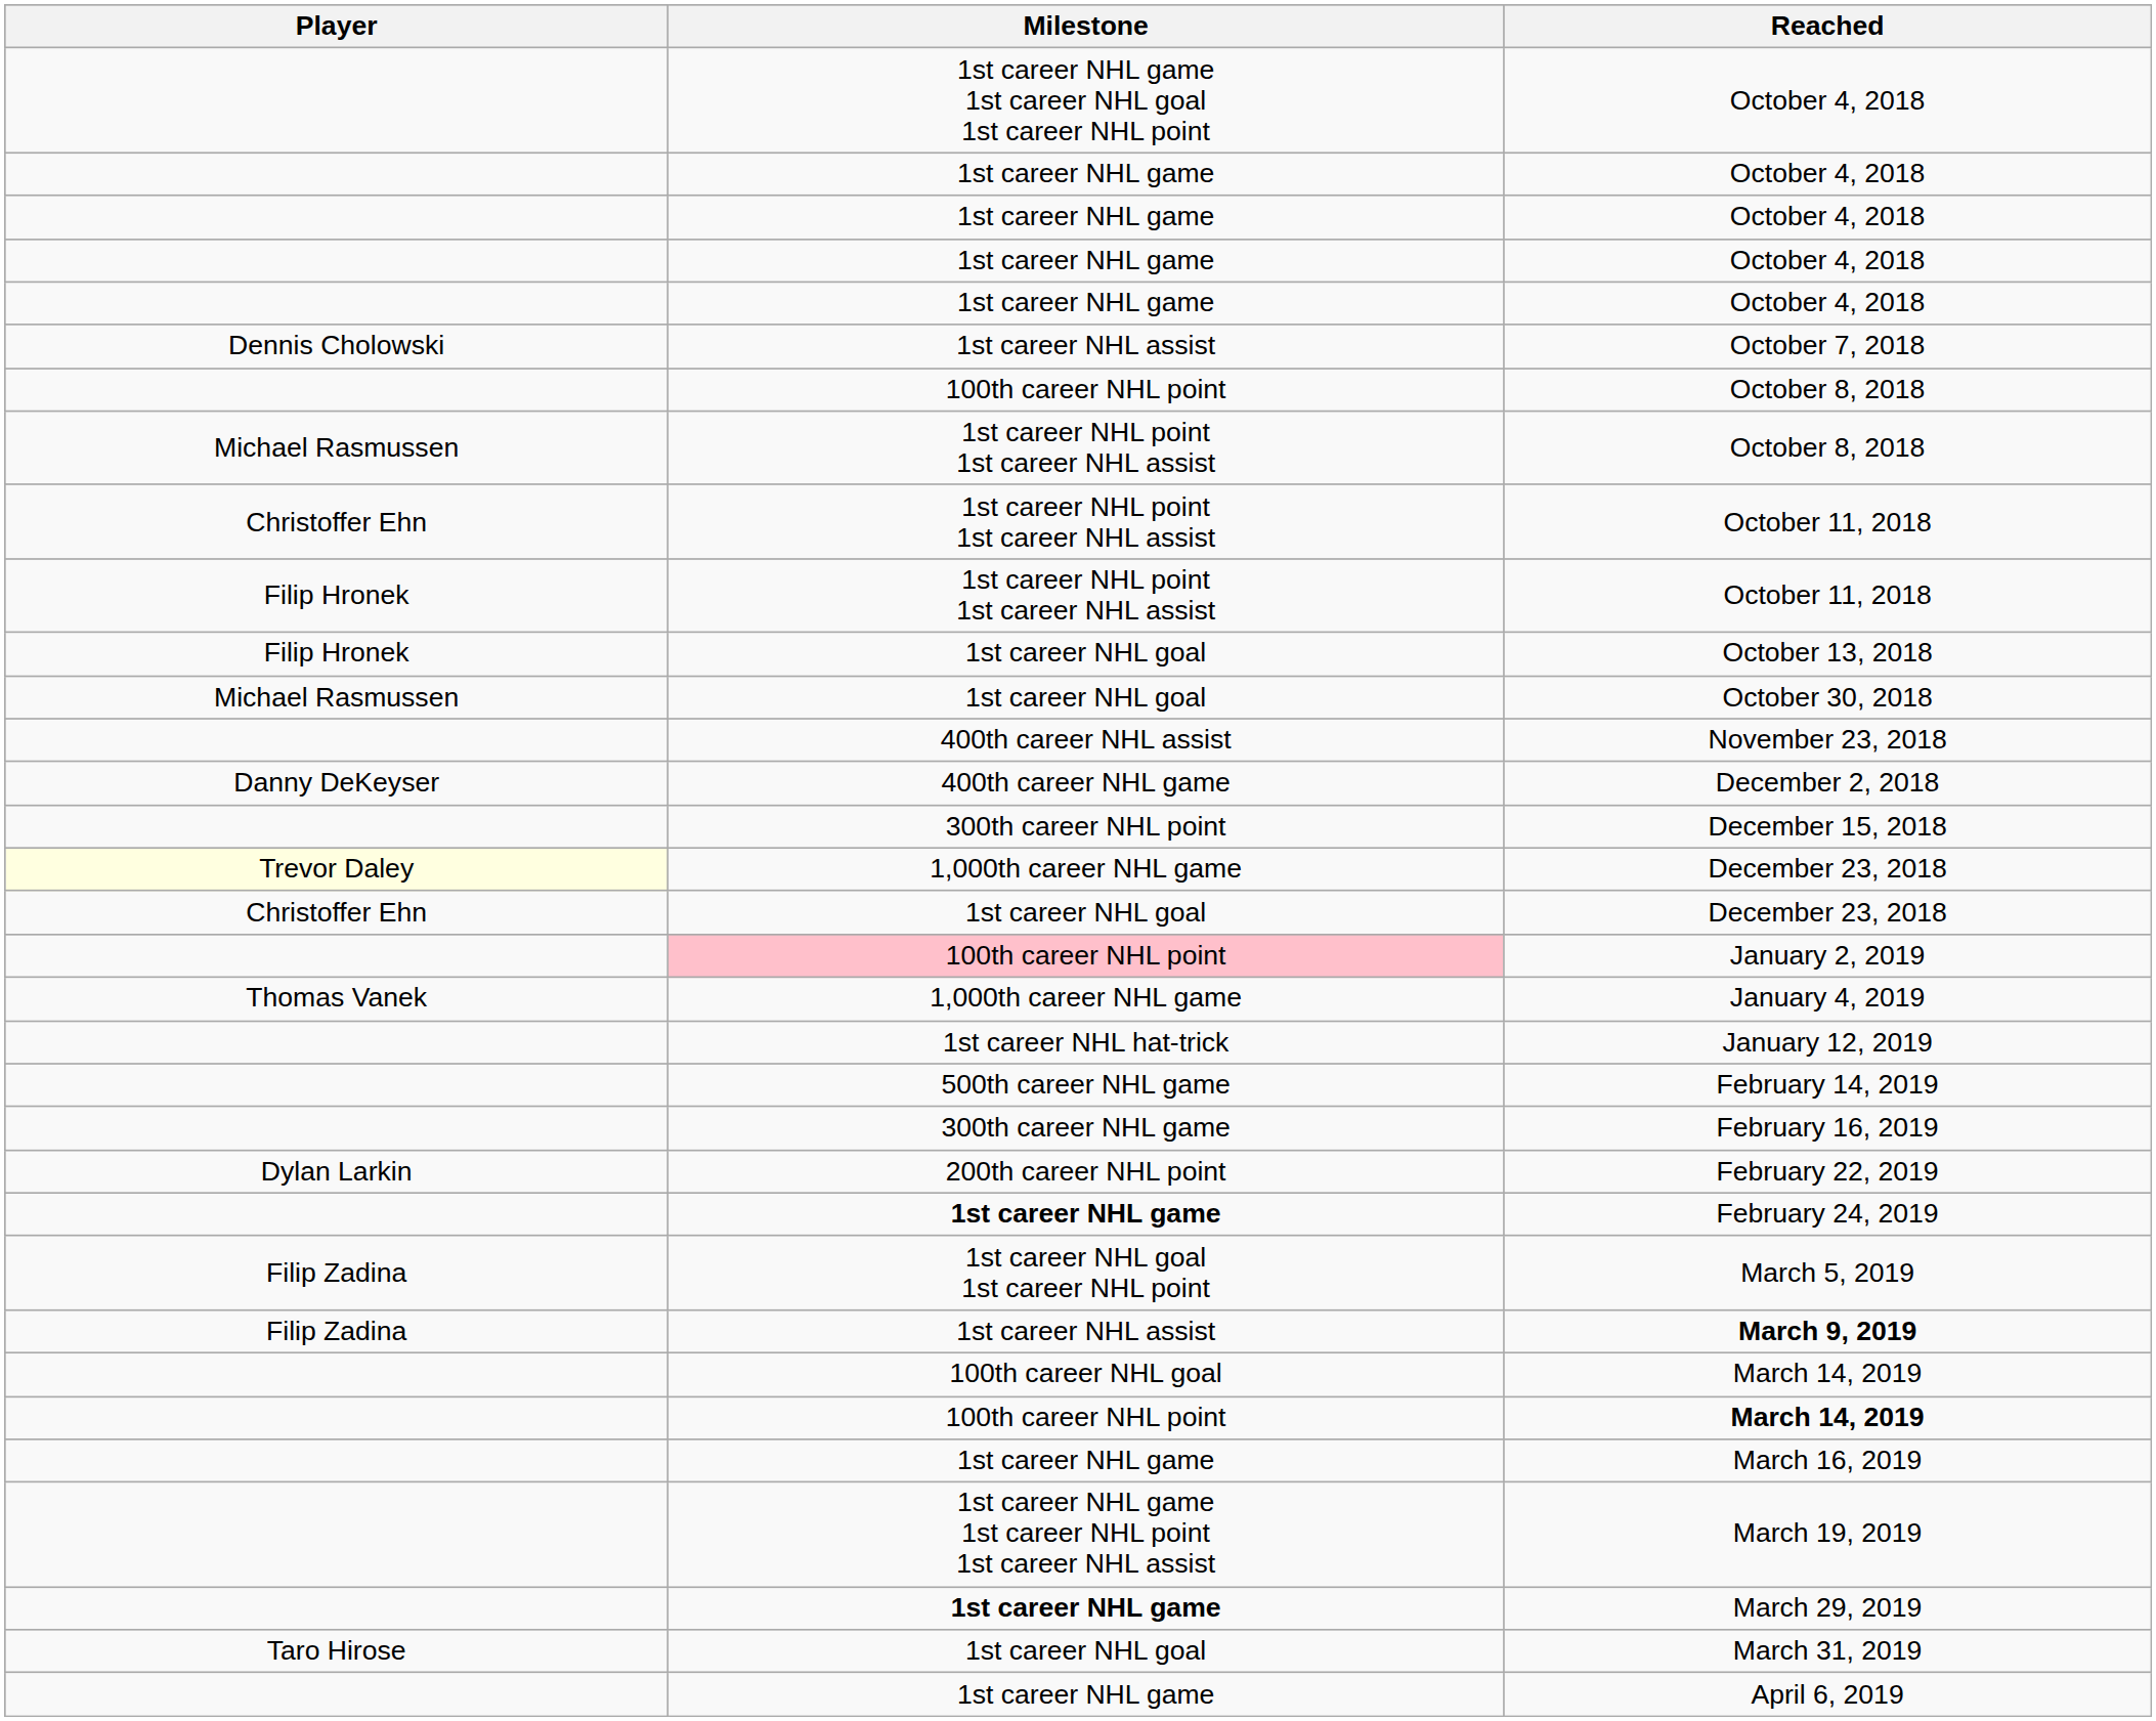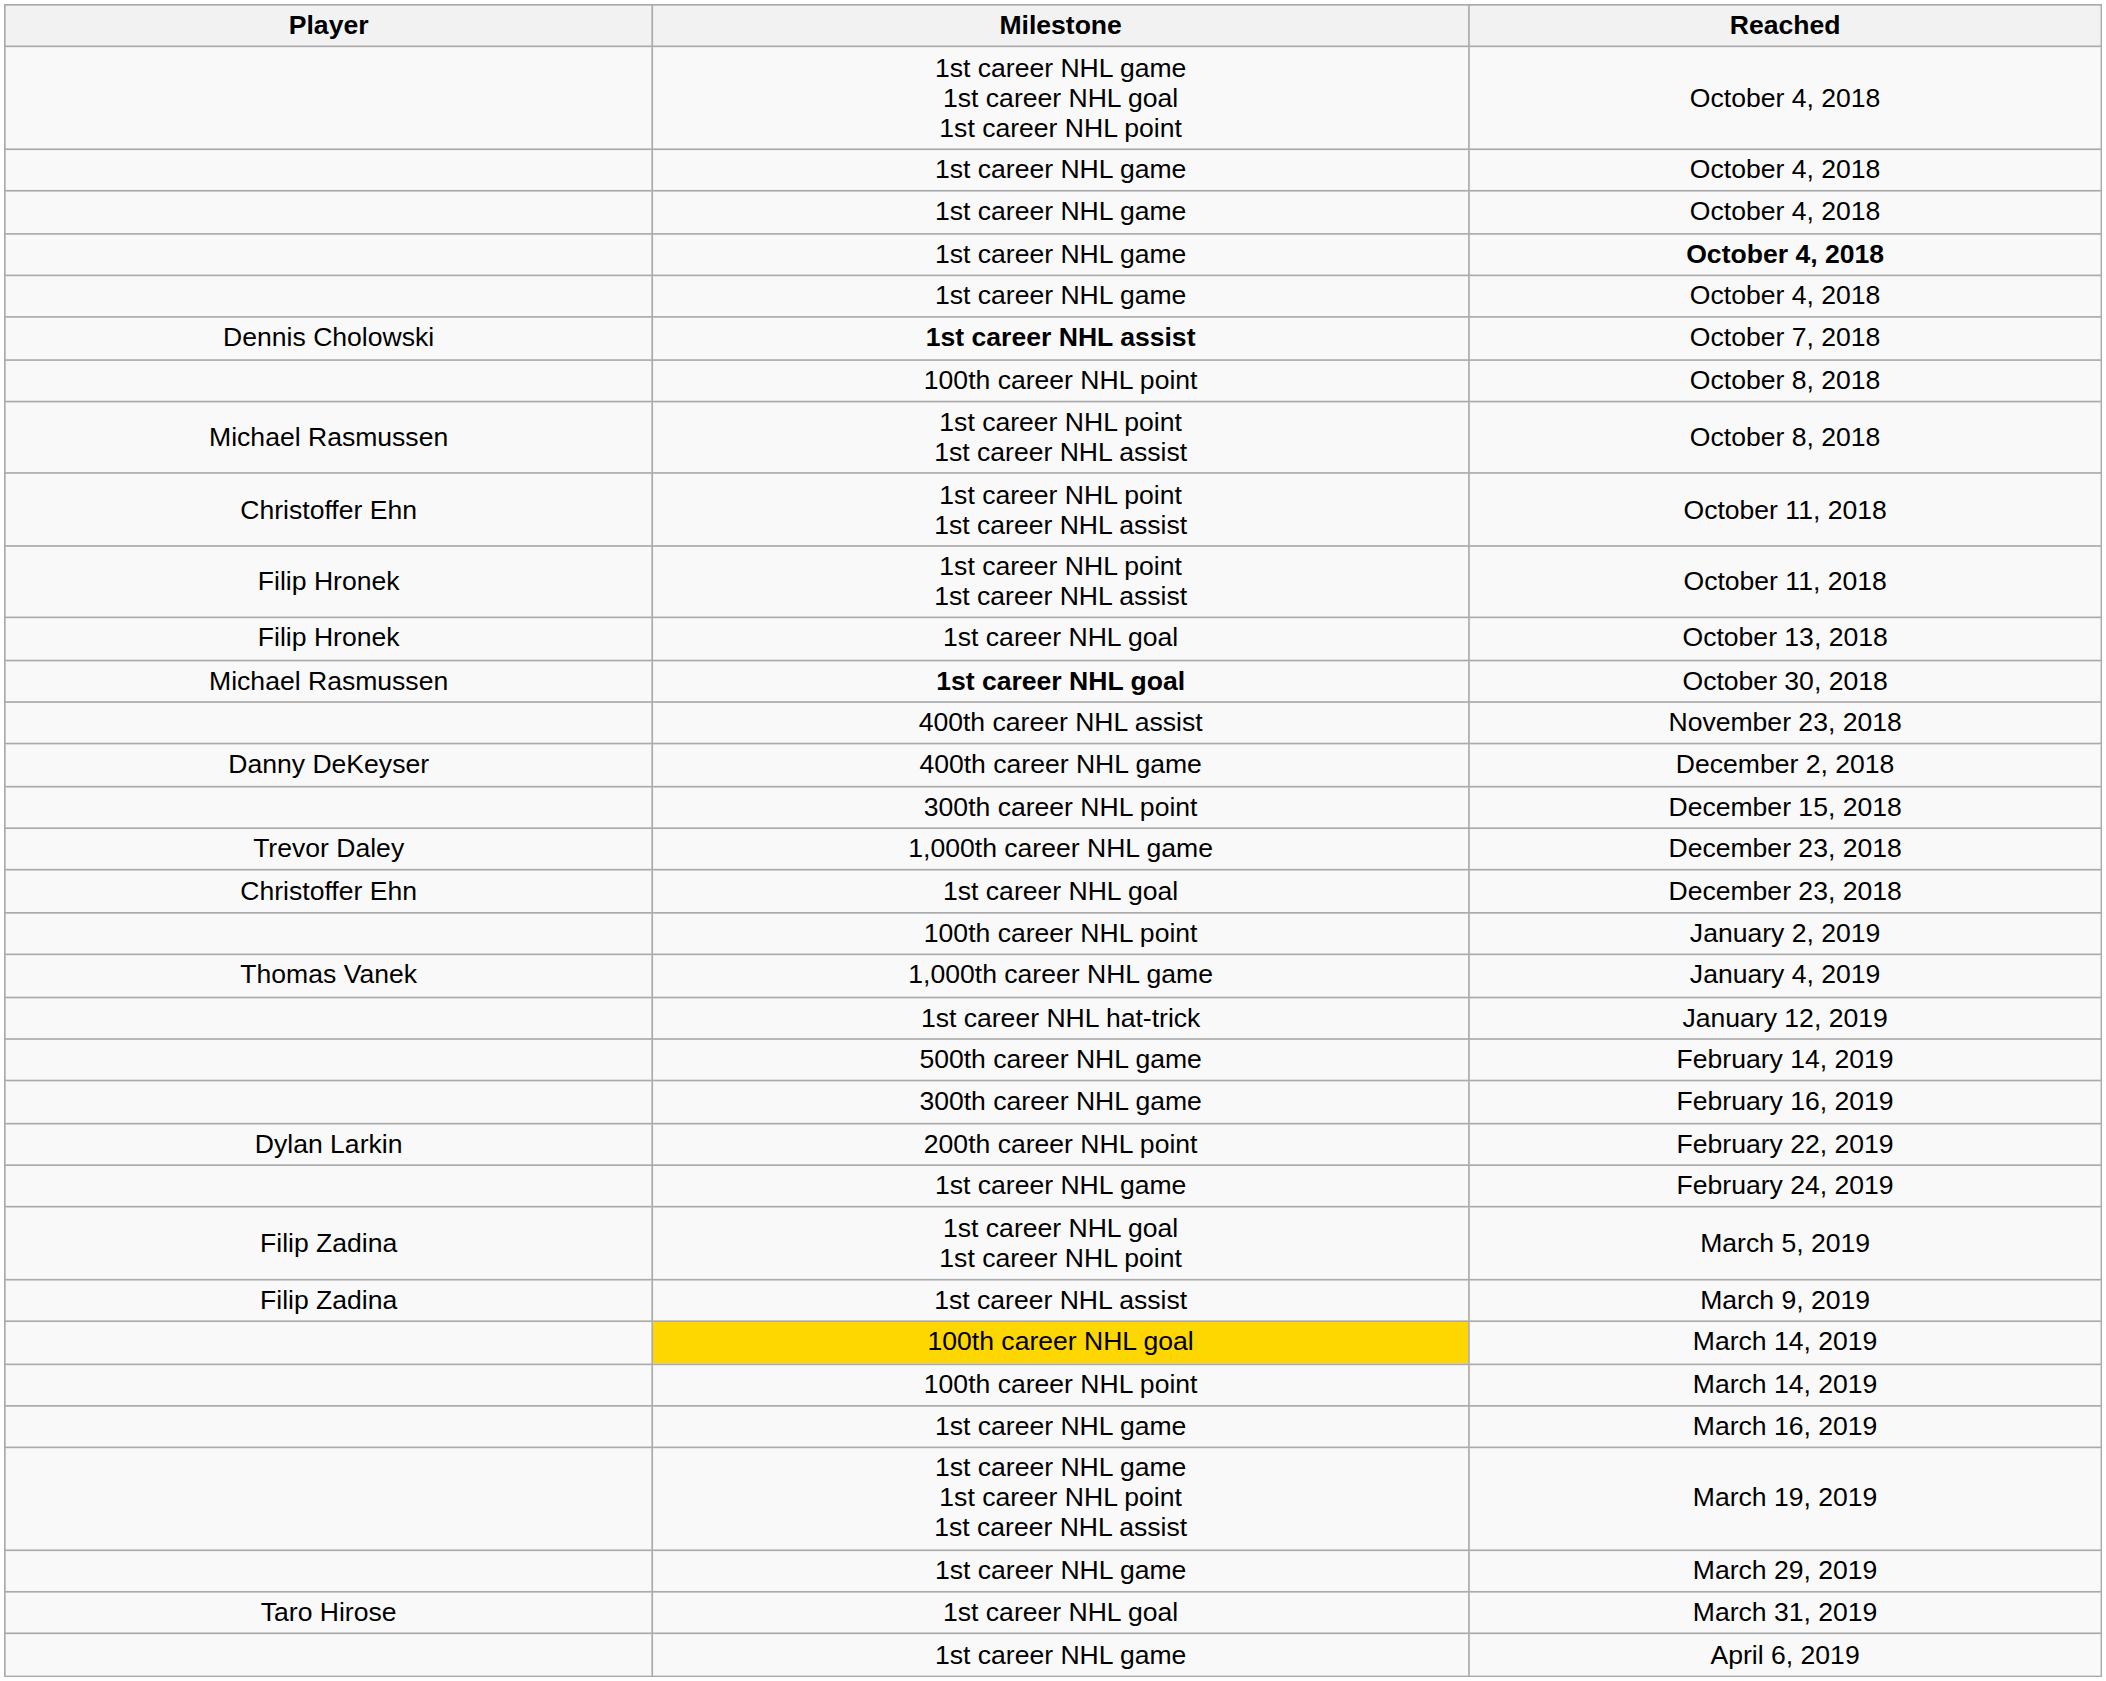row 5 | Reached: normal -> bold
row 7 | Milestone: normal -> bold
row 13 | Milestone: normal -> bold
row 17 | Player: lightyellow background -> no background
row 19 | Milestone: pink background -> no background
row 25 | Milestone: bold -> normal
row 27 | Reached: bold -> normal
row 28 | Milestone: no background -> gold background
row 29 | Reached: bold -> normal
row 32 | Milestone: bold -> normal
